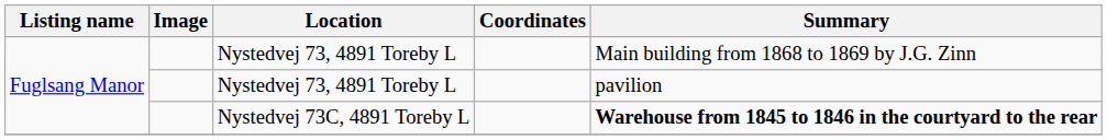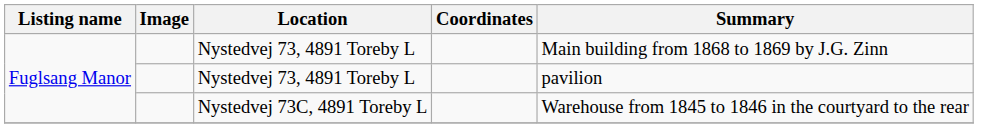Nystedvej 73C, 4891 Toreby L | Summary: bold -> normal
